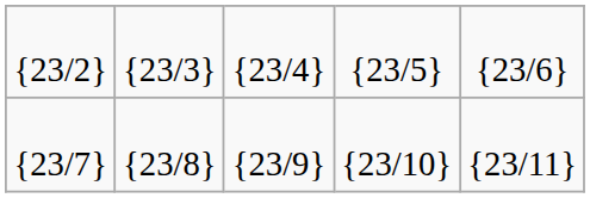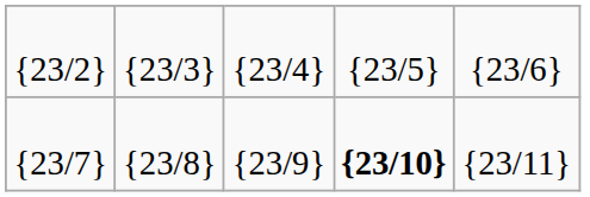{23/7} | column 4: normal -> bold
